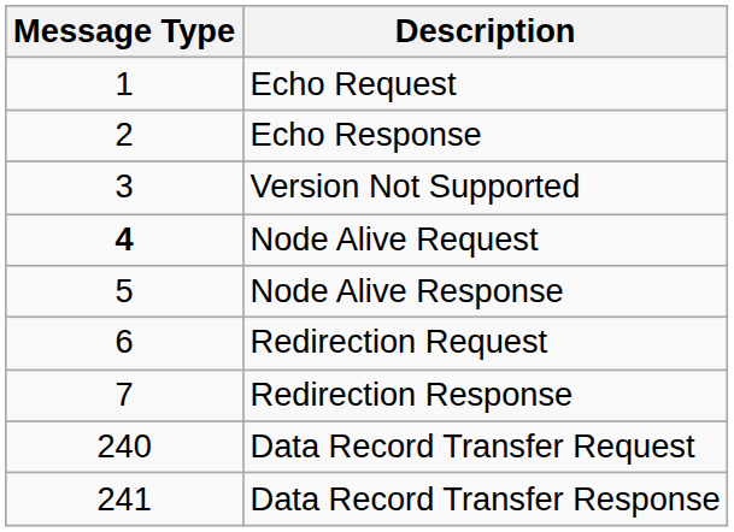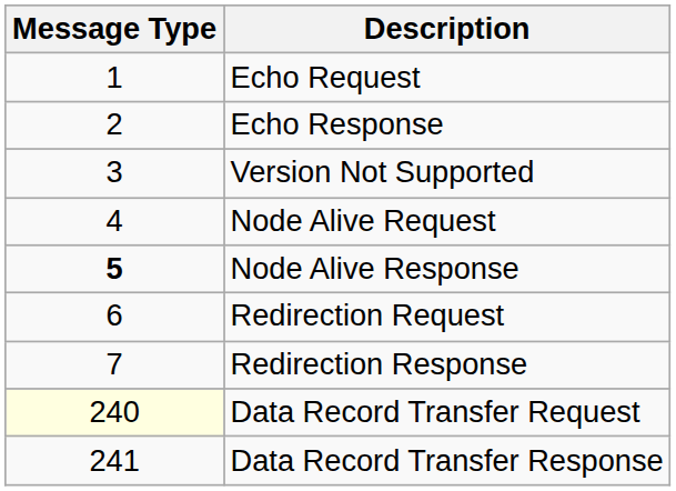Node Alive Request | Message Type: bold -> normal
Node Alive Response | Message Type: normal -> bold
Data Record Transfer Request | Message Type: no background -> lightyellow background
